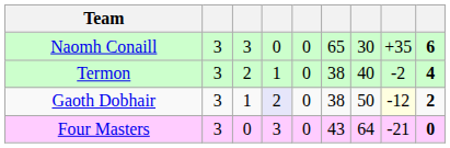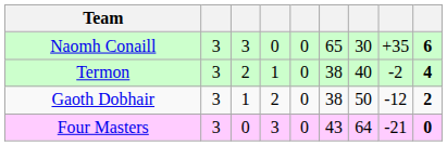Gaoth Dobhair | column 4: lavender background -> no background
Gaoth Dobhair | column 8: lightyellow background -> no background
